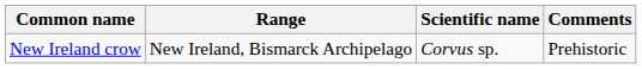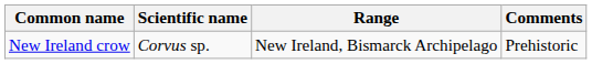columns swapped: Scientific name <-> Range
